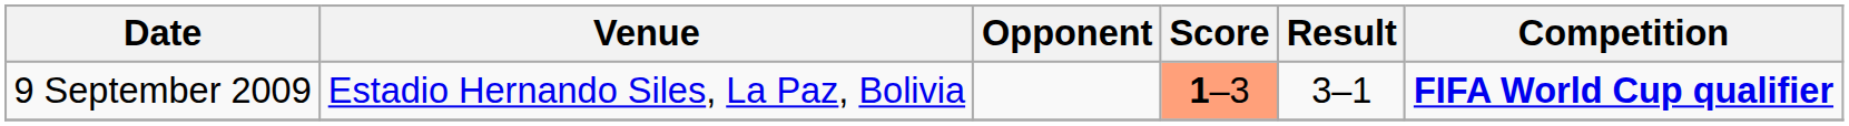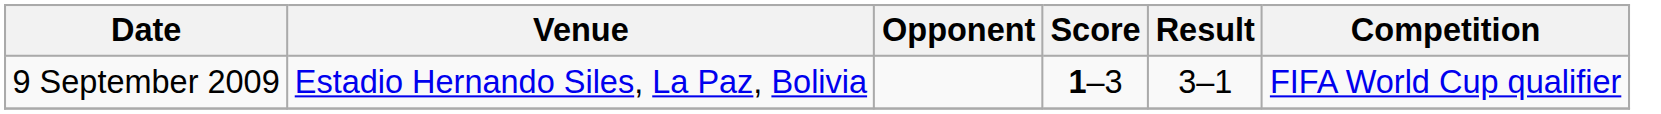9 September 2009 | Score: lightsalmon background -> no background
9 September 2009 | Competition: bold -> normal
